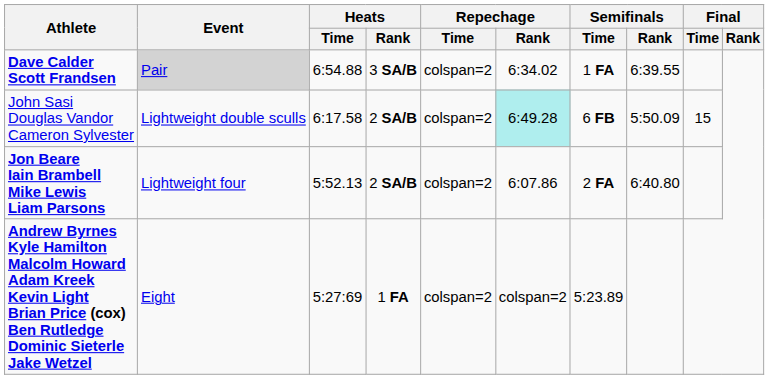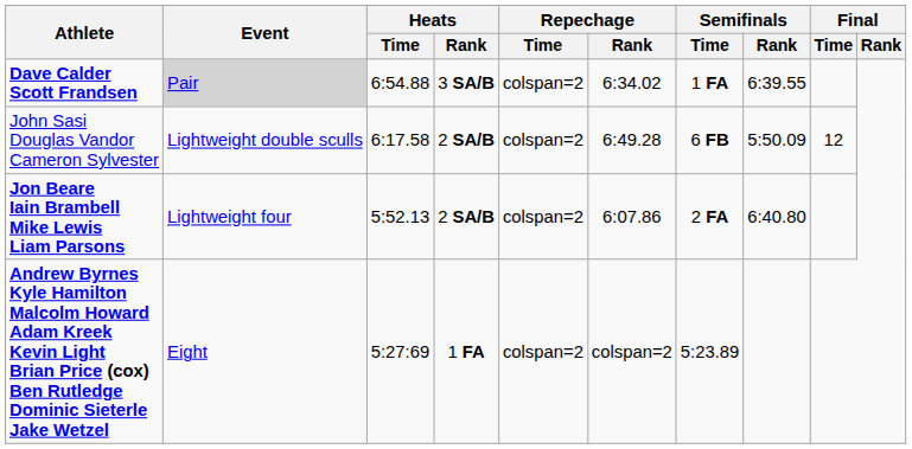John Sasi Douglas Vandor Cameron Sylvester | Repechage / Rank: paleturquoise background -> no background
John Sasi Douglas Vandor Cameron Sylvester | Final / Time: 15 -> 12
